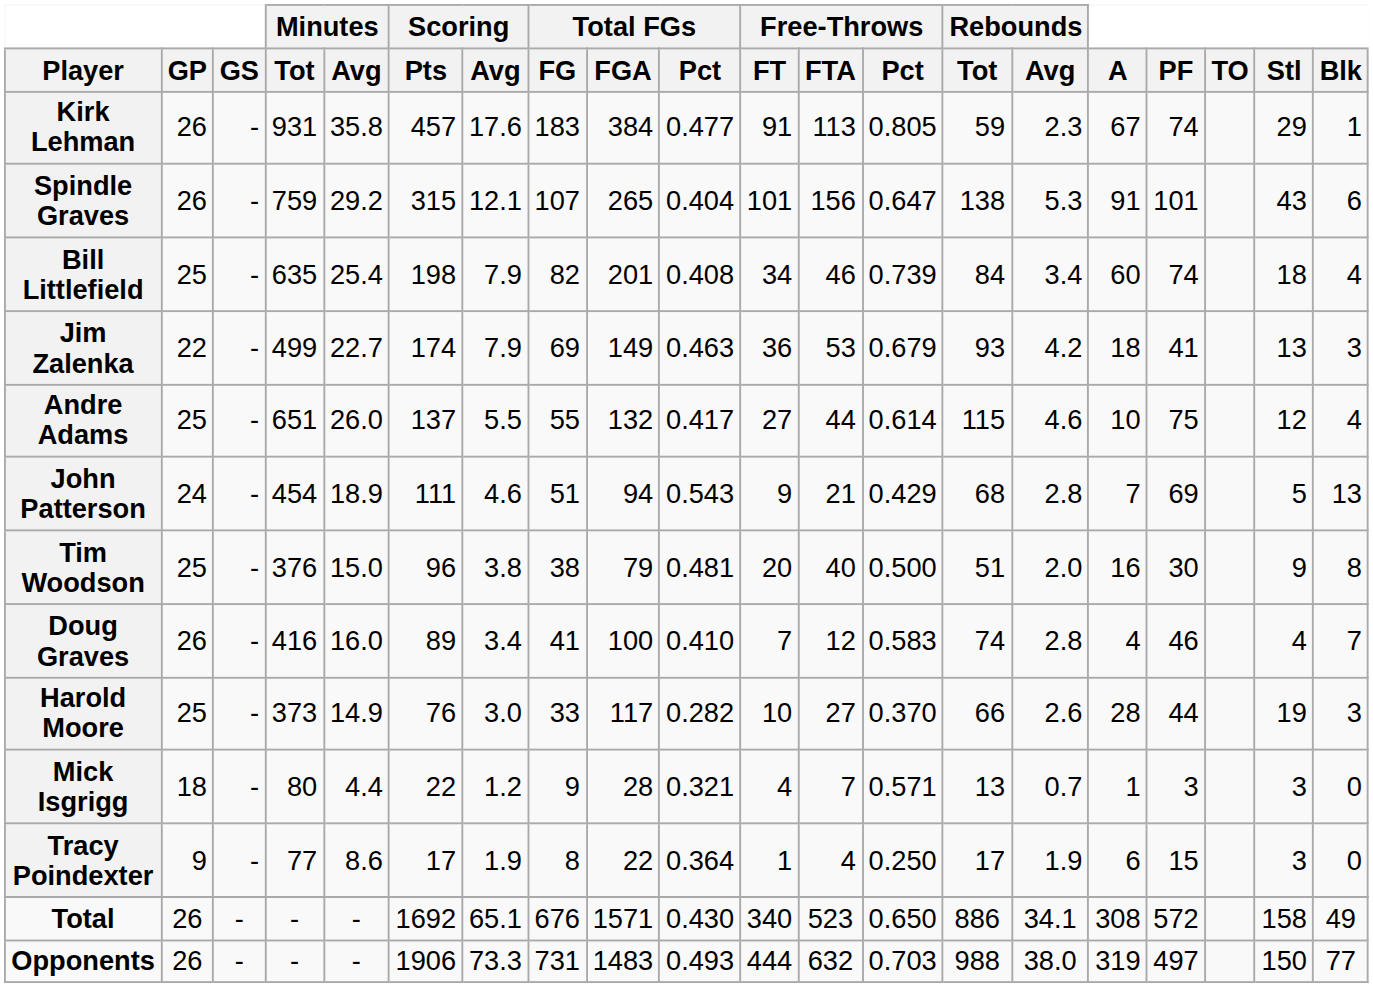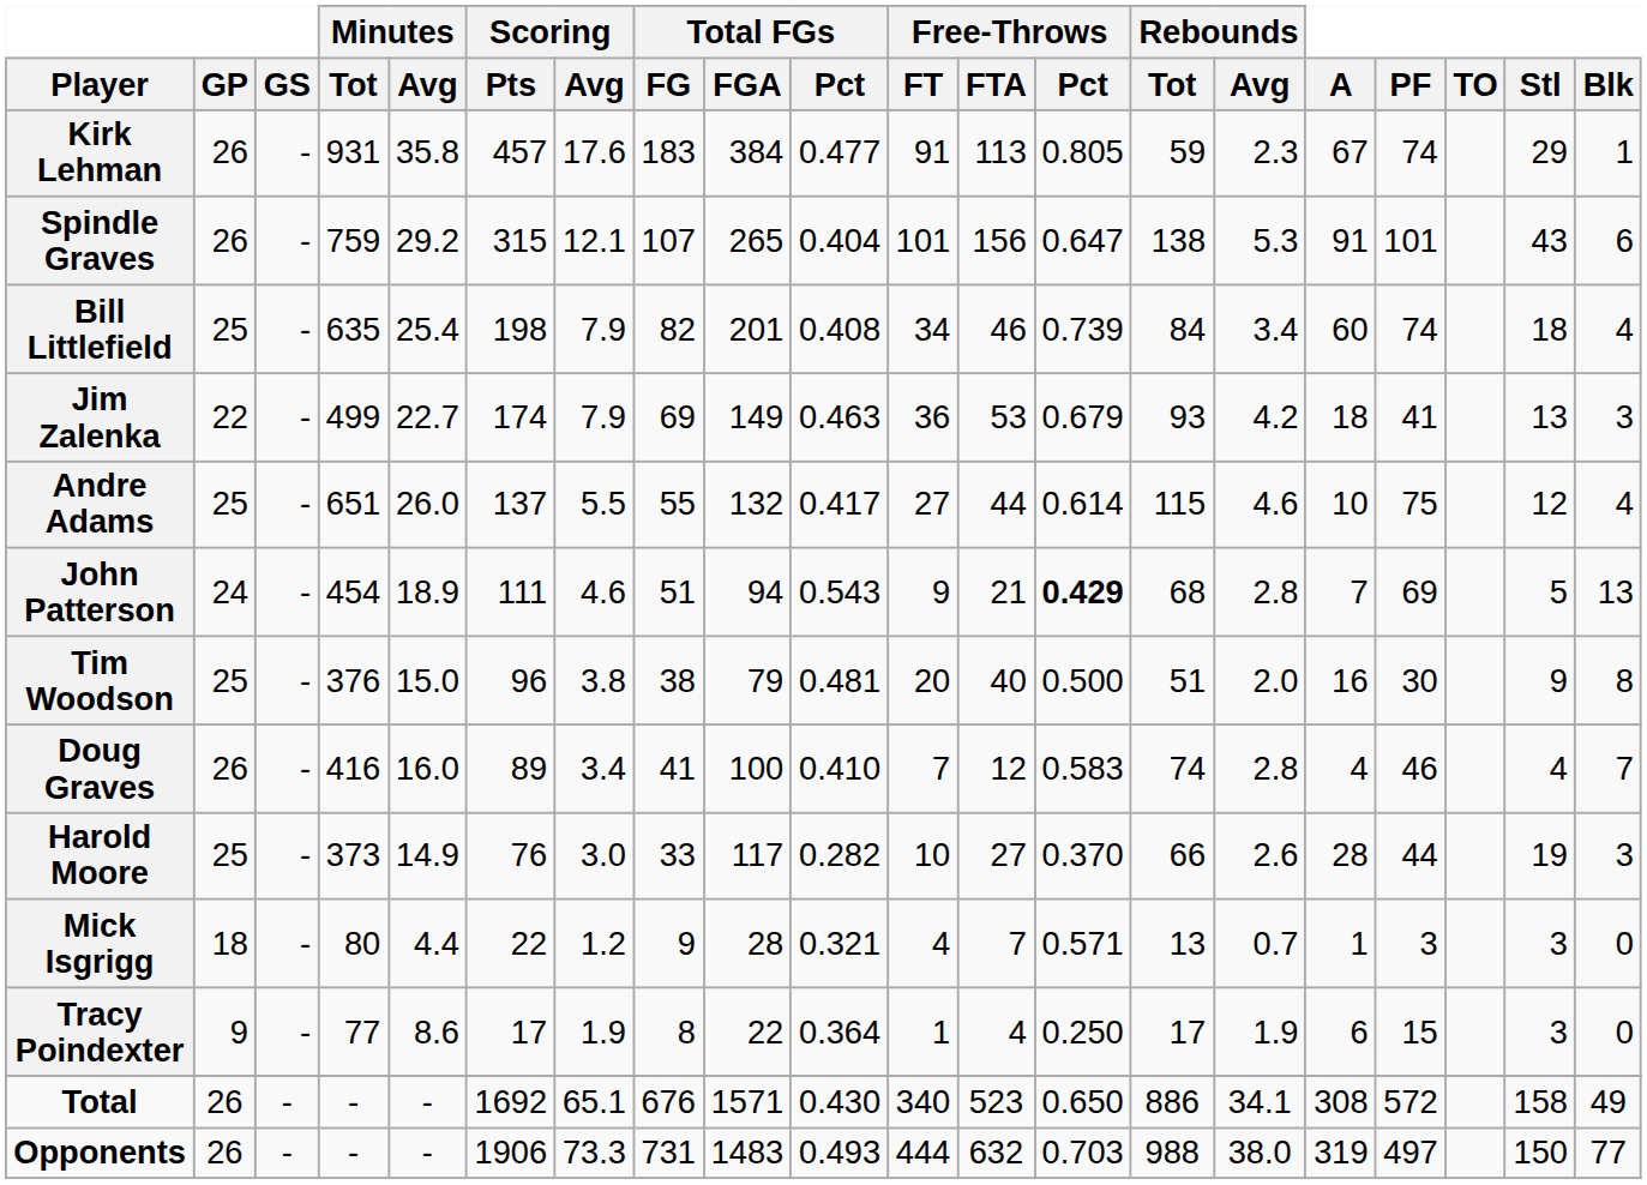John Patterson | Free-Throws / Pct: normal -> bold
